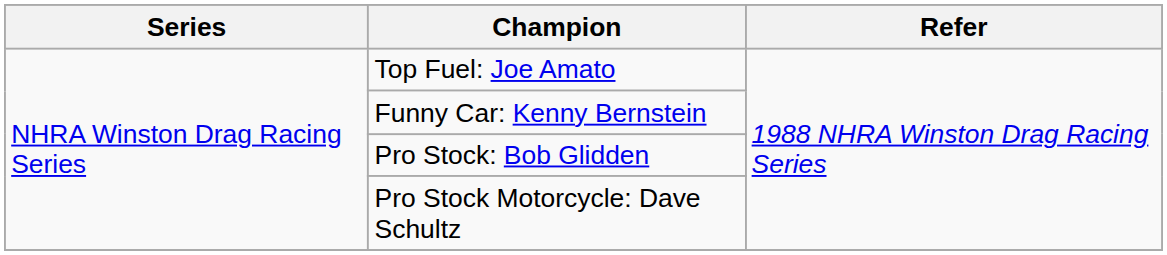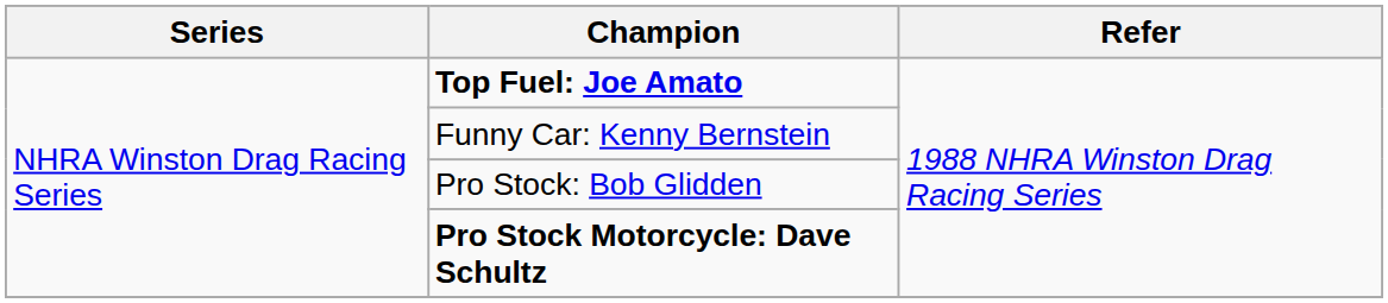Top Fuel: Joe Amato | Champion: normal -> bold
Pro Stock Motorcycle: Dave Schultz | Champion: normal -> bold
